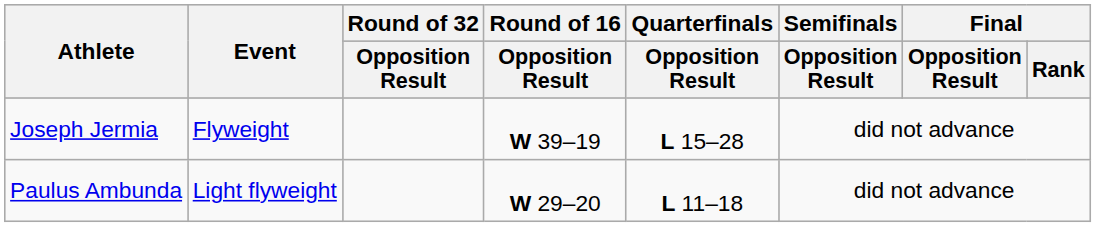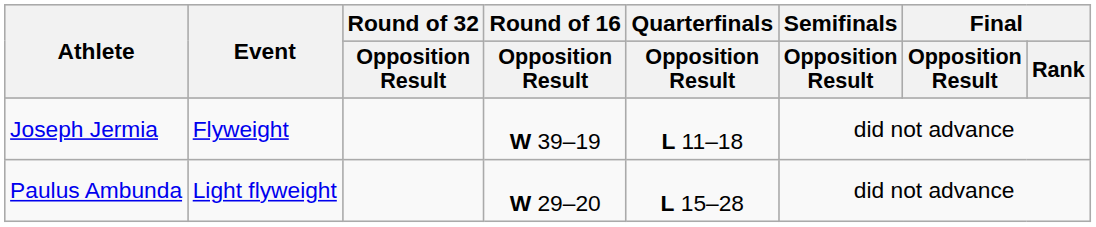Joseph Jermia | Quarterfinals / Opposition Result: L 15–28 -> L 11–18
Paulus Ambunda | Quarterfinals / Opposition Result: L 11–18 -> L 15–28
